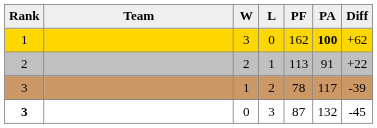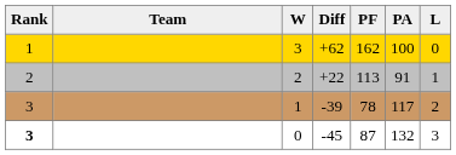columns swapped: L <-> Diff
row 2 | PA: bold -> normal
